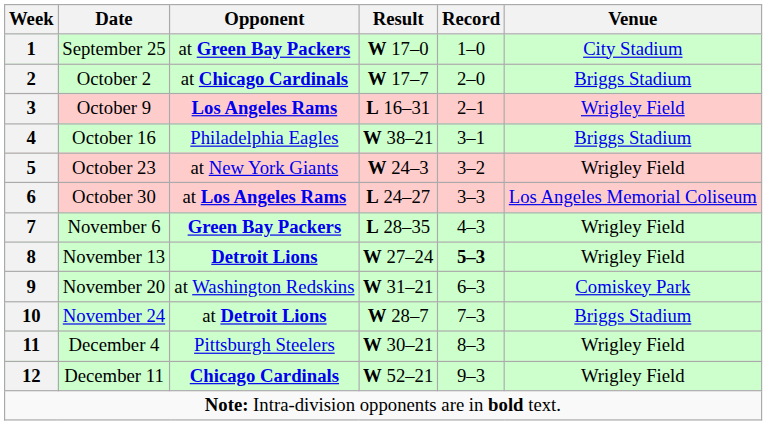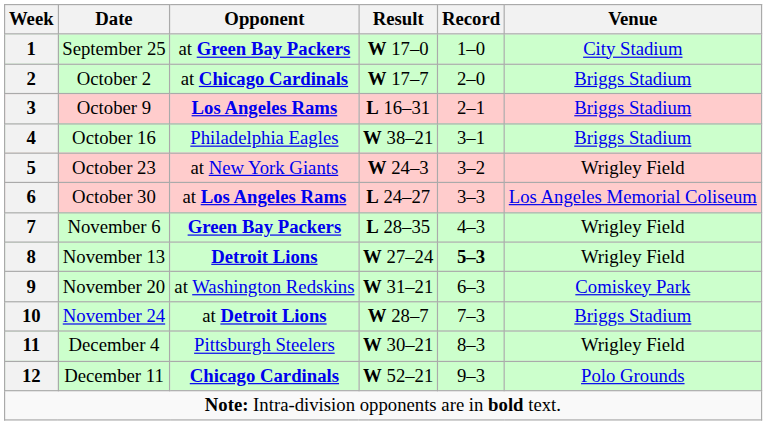3 | Venue: Wrigley Field -> Briggs Stadium
12 | Venue: Wrigley Field -> Polo Grounds
